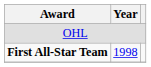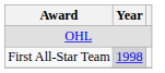First All-Star Team | Award: bold -> normal
First All-Star Team | Year: no background -> lightgrey background
